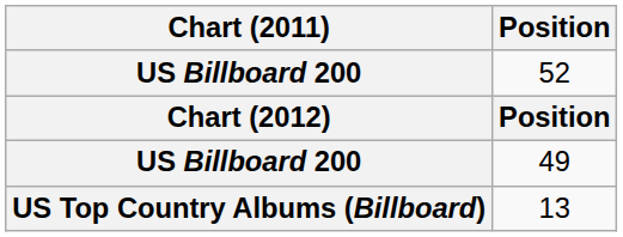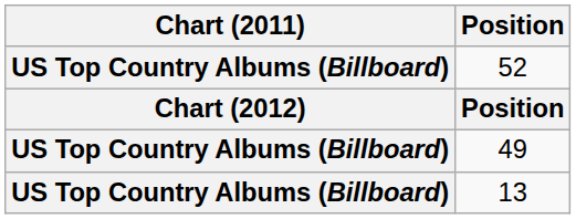row 2 | Chart (2011): US Billboard 200 -> US Top Country Albums (Billboard)
row 4 | Chart (2011): US Billboard 200 -> US Top Country Albums (Billboard)
